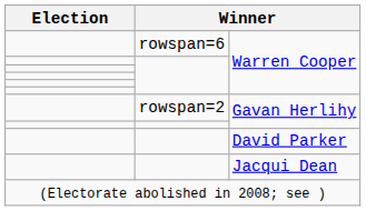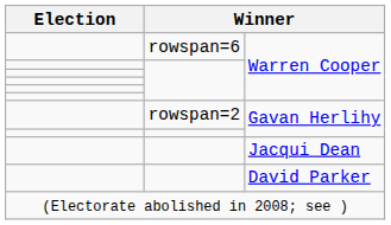rows swapped: David Parker <-> Jacqui Dean
